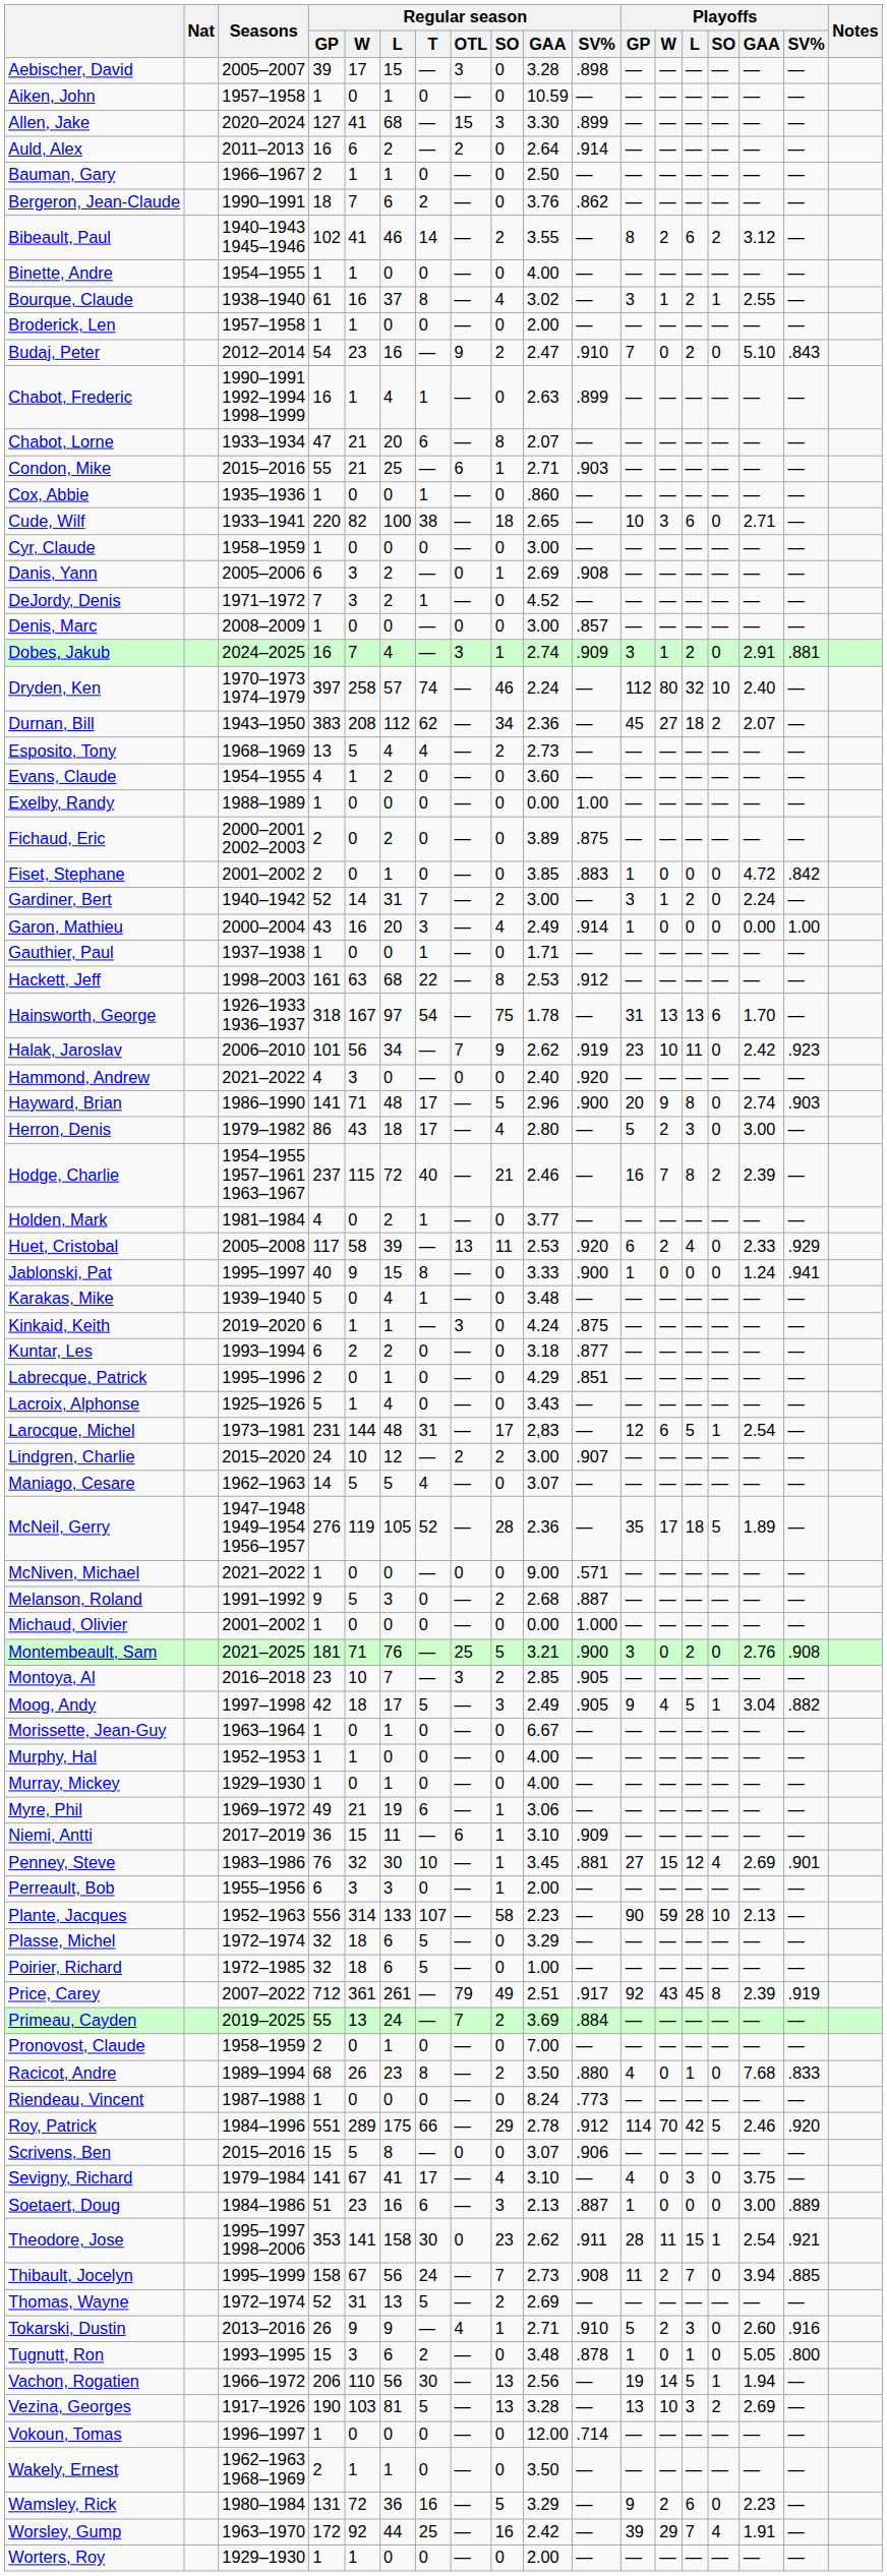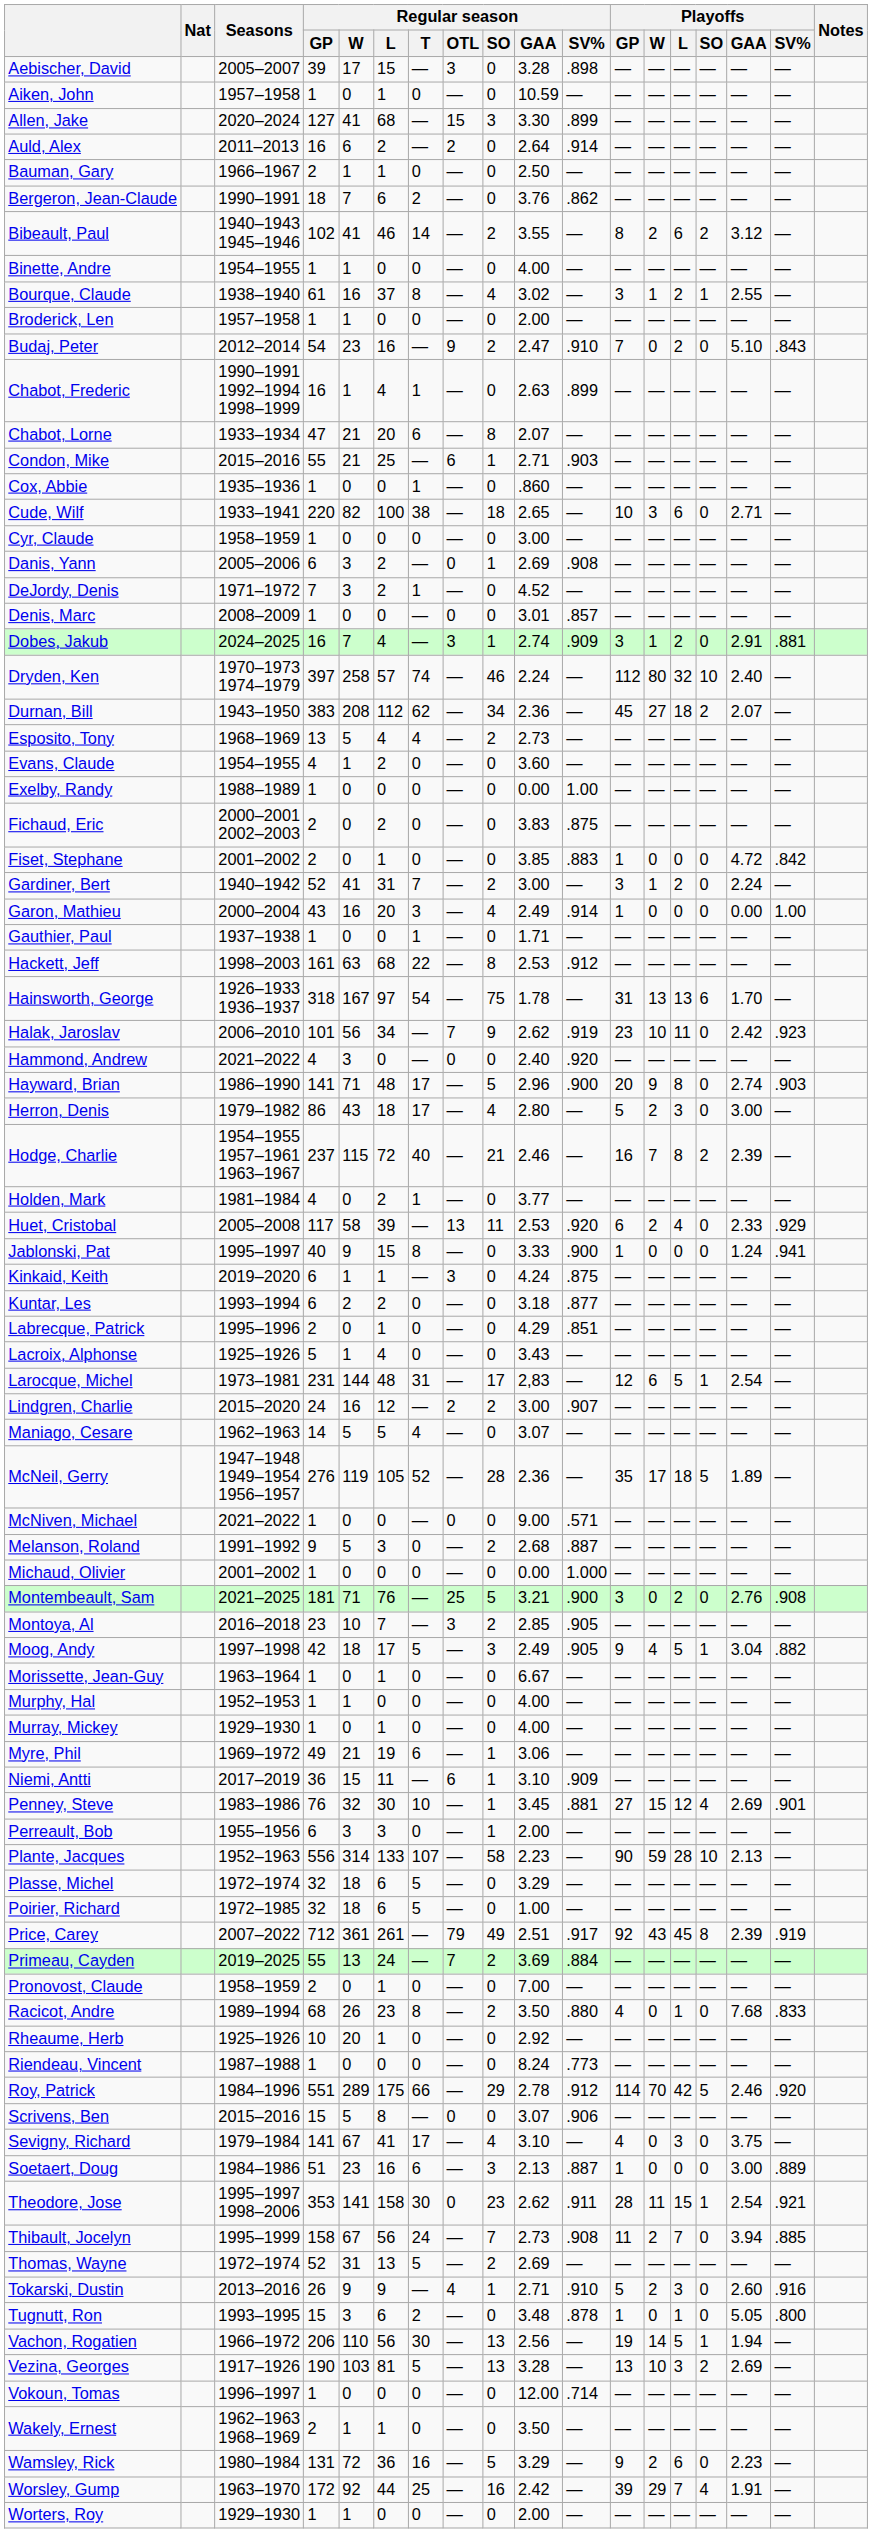Denis, Marc | Regular season / GAA: 3.00 -> 3.01
Fichaud, Eric | Regular season / GAA: 3.89 -> 3.83
Gardiner, Bert | Regular season / W: 14 -> 41
- row: Karakas, Mike | 1939–1940 | 5 | 0 | 4 | 1 | — | 0 | 3.48 | — | — | — | — | — | — | —
Lindgren, Charlie | Regular season / W: 10 -> 16
+ row: Rheaume, Herb | 1925–1926 | 10 | 20 | 1 | 0 | — | 0 | 2.92 | — | — | — | — | — | — | —
